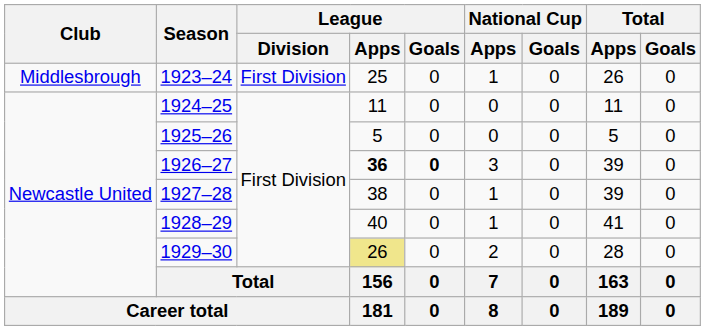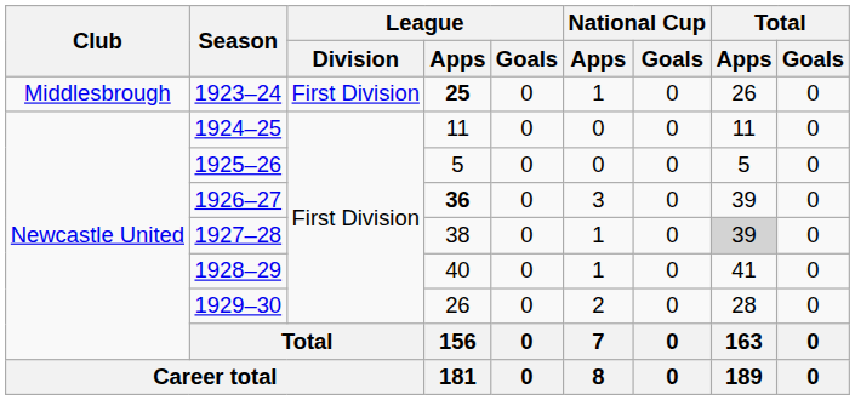1923–24 | League / Apps: normal -> bold
1926–27 | League / Goals: bold -> normal
1927–28 | Total / Apps: no background -> lightgrey background
1929–30 | League / Apps: khaki background -> no background
